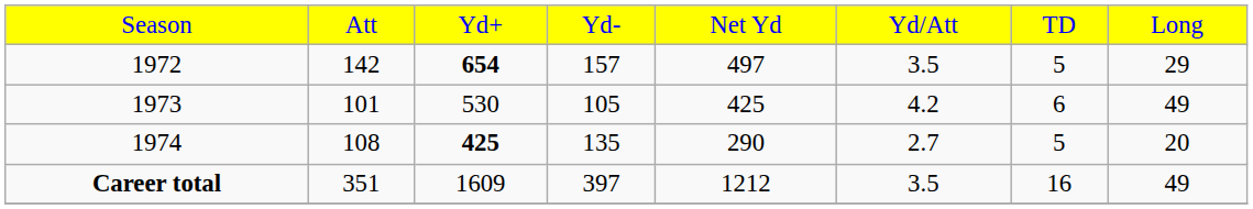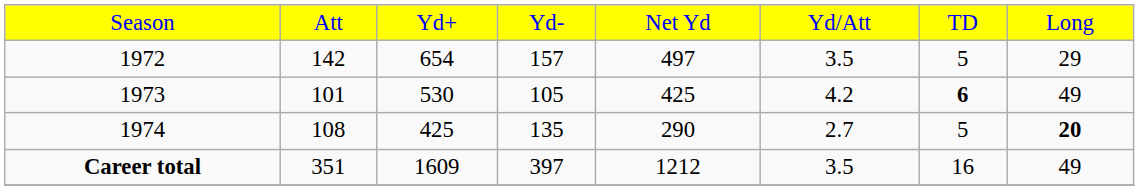1972 | column 3: bold -> normal
1973 | column 7: normal -> bold
1974 | column 3: bold -> normal
1974 | column 8: normal -> bold
